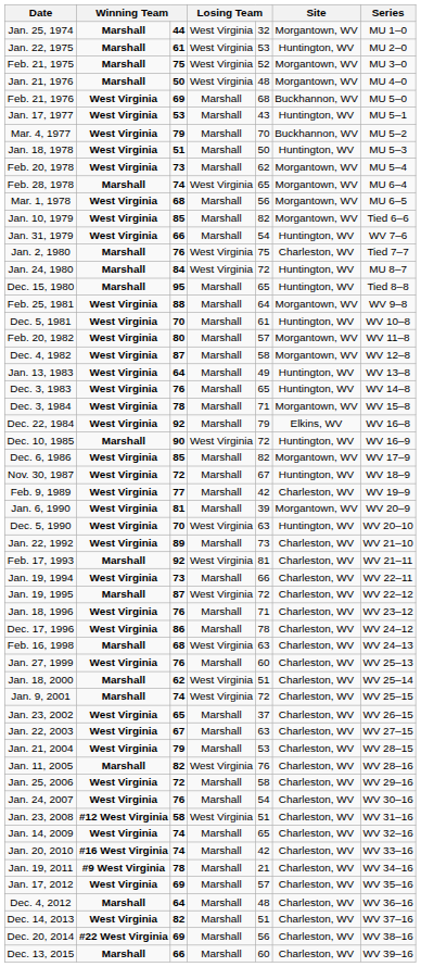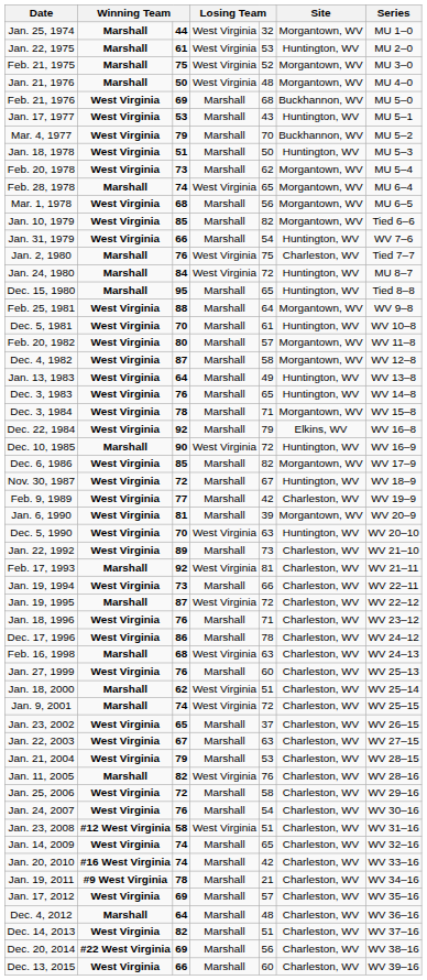Dec. 13, 2015 | column 2: Marshall -> West Virginia
